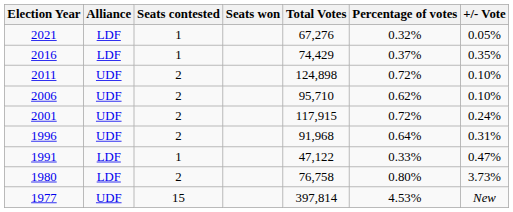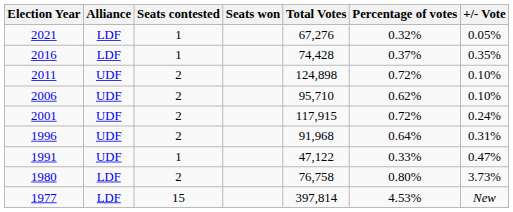2016 | Total Votes: 74,429 -> 74,428
1991 | Alliance: LDF -> UDF
1977 | Alliance: UDF -> LDF
